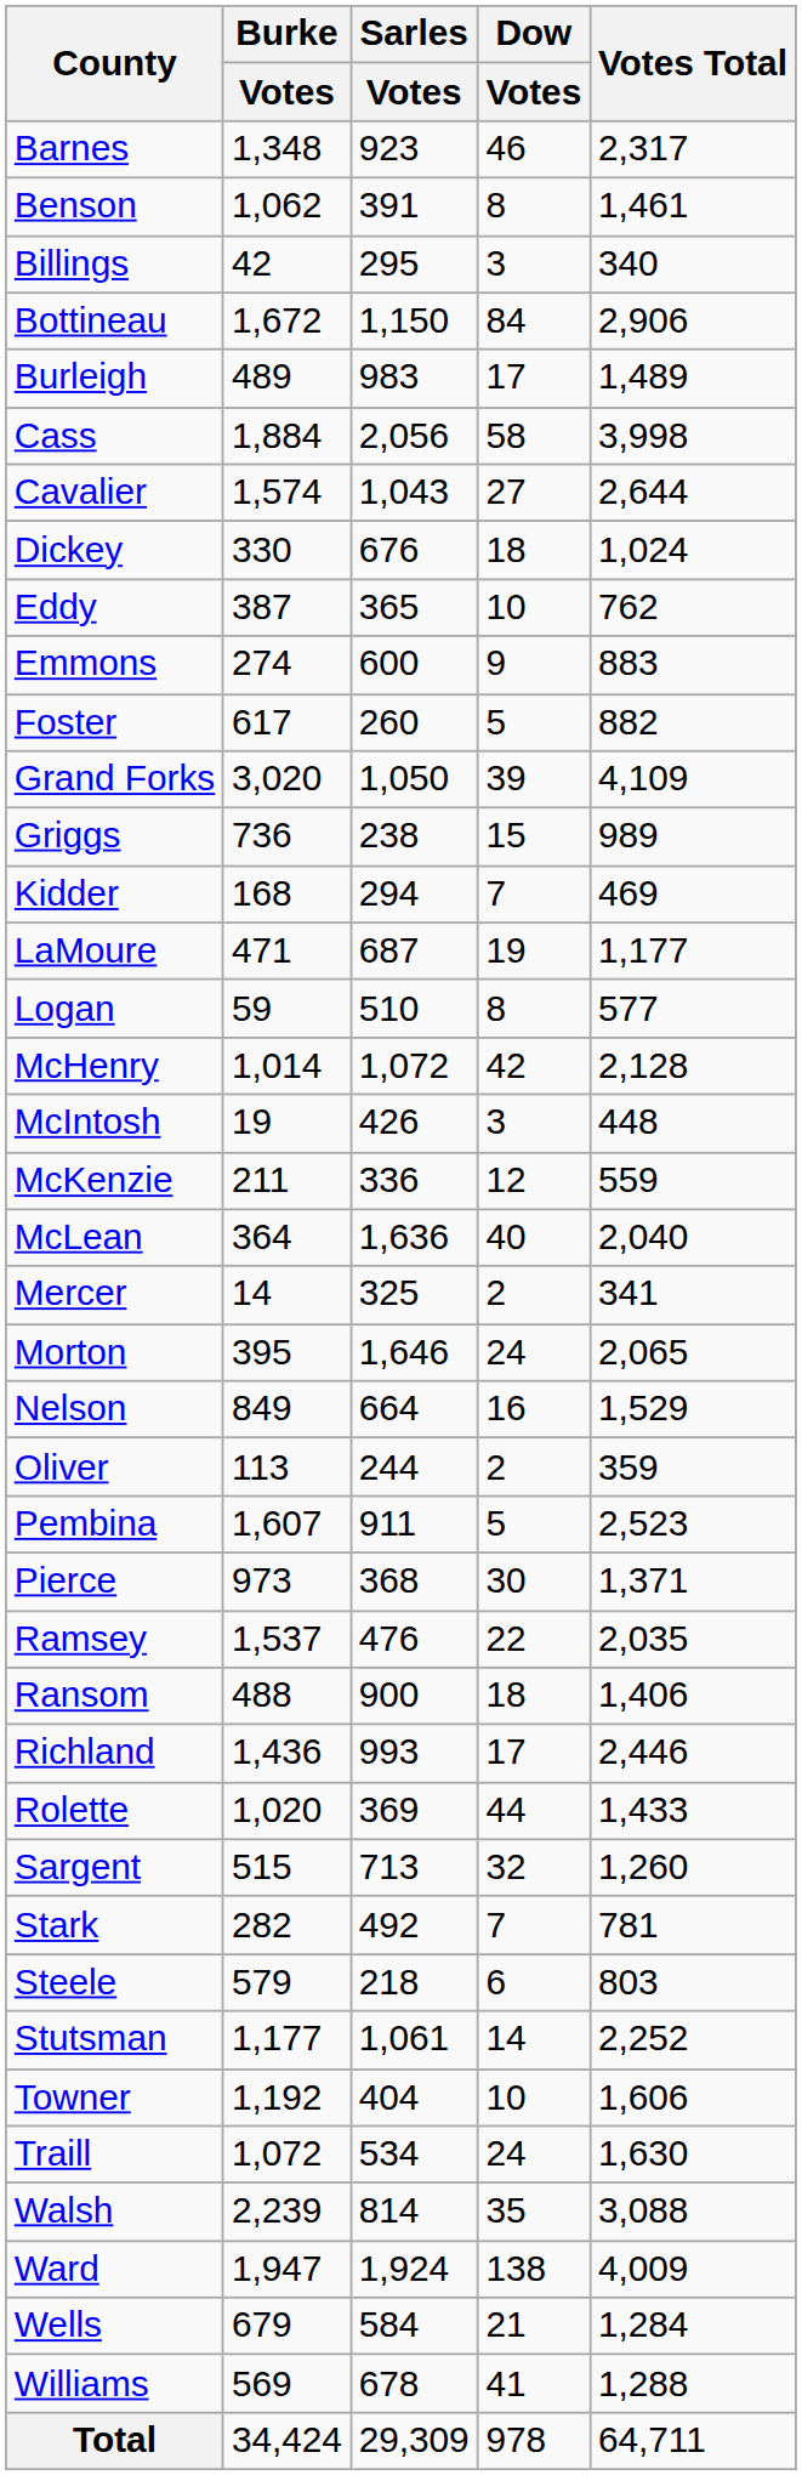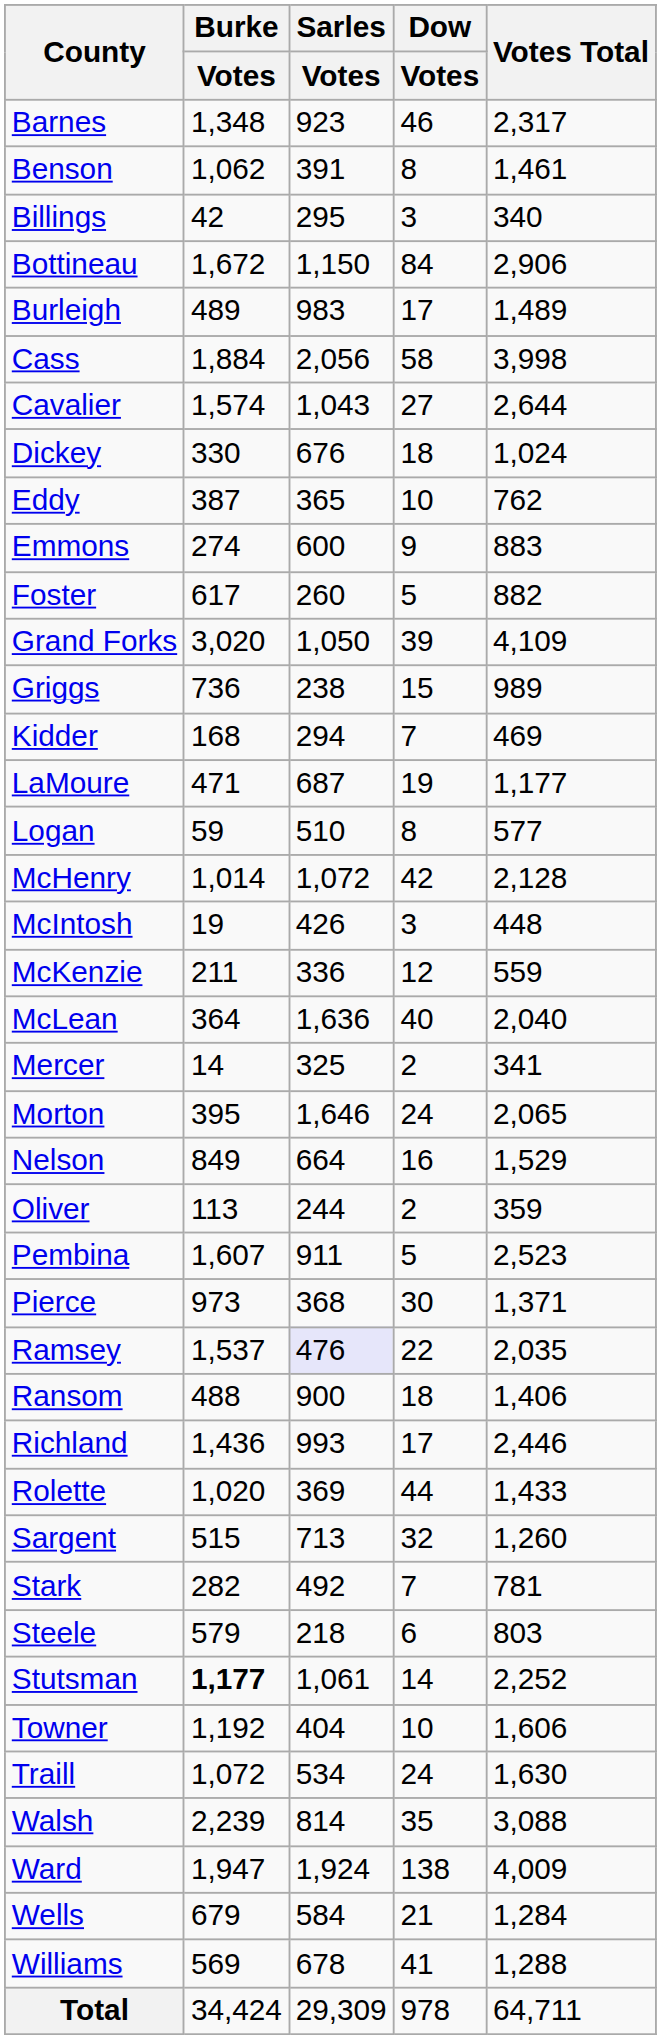Ramsey | Sarles / Votes: no background -> lavender background
Stutsman | Burke / Votes: normal -> bold
